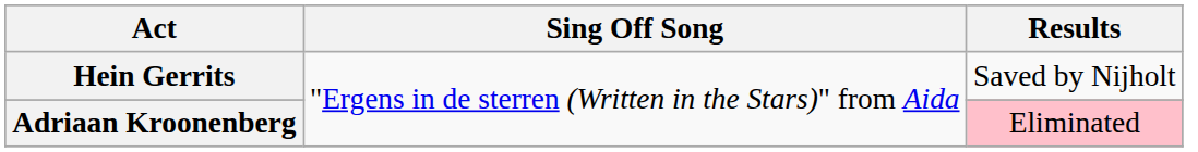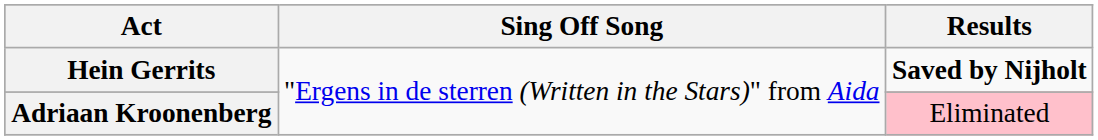Hein Gerrits | Results: normal -> bold
